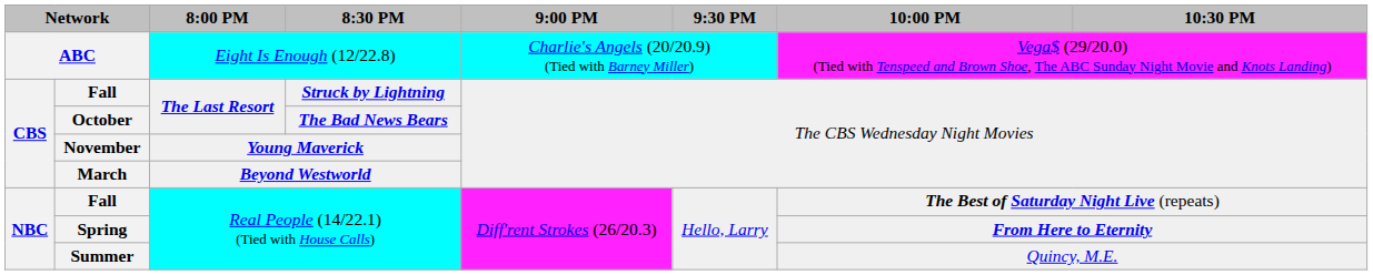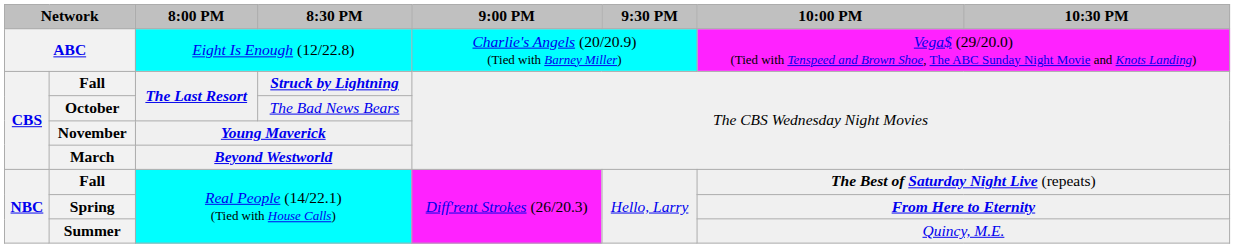October | 8:30 PM: bold -> normal
